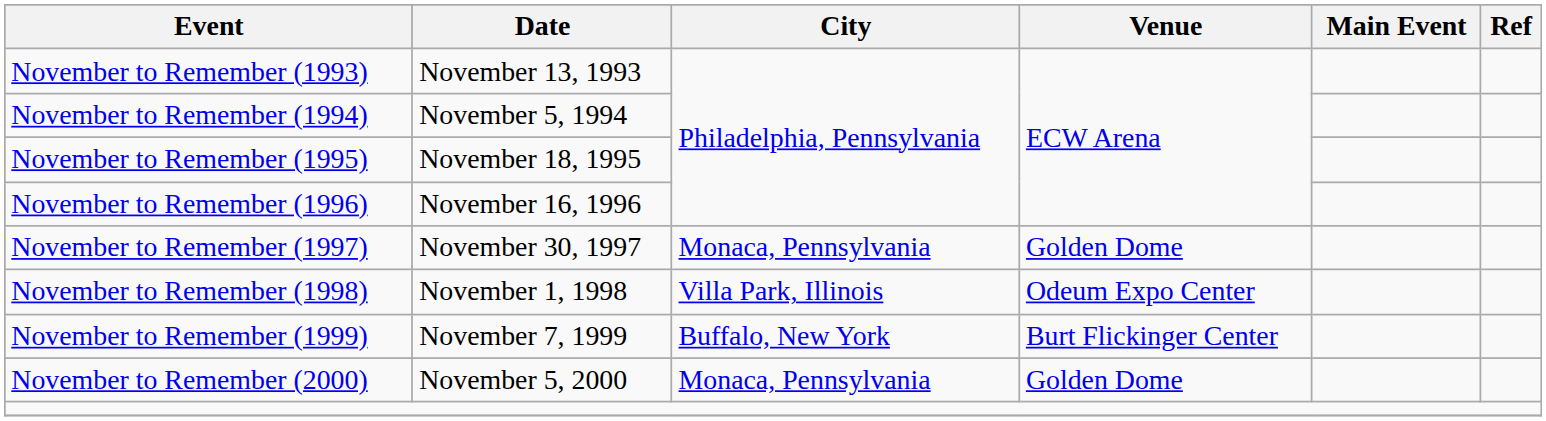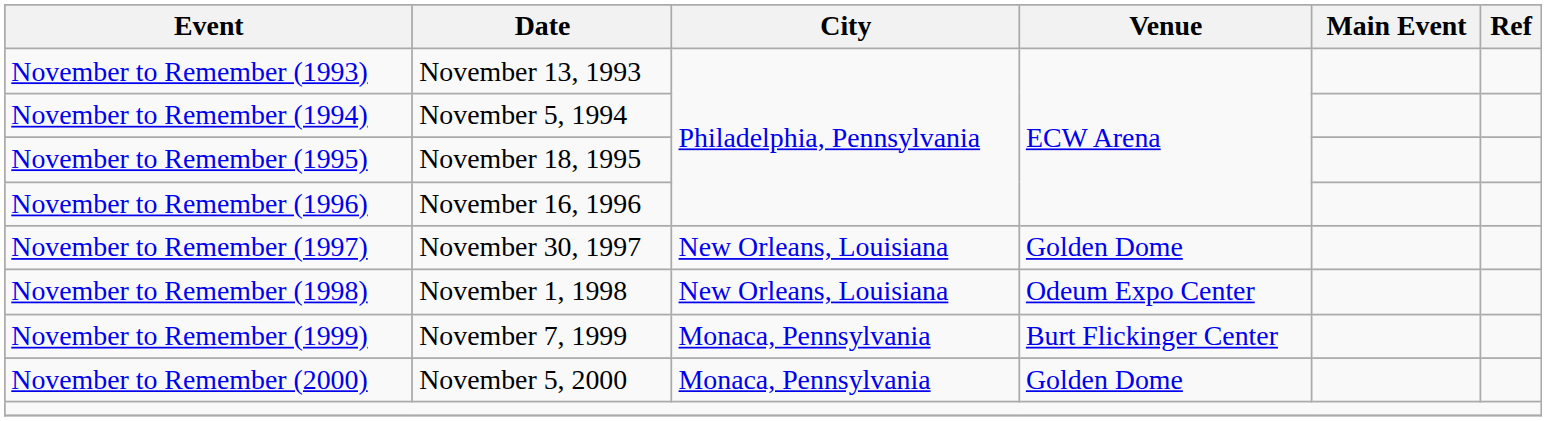November to Remember (1997) | City: Monaca, Pennsylvania -> New Orleans, Louisiana
November to Remember (1998) | City: Villa Park, Illinois -> New Orleans, Louisiana
November to Remember (1999) | City: Buffalo, New York -> Monaca, Pennsylvania
